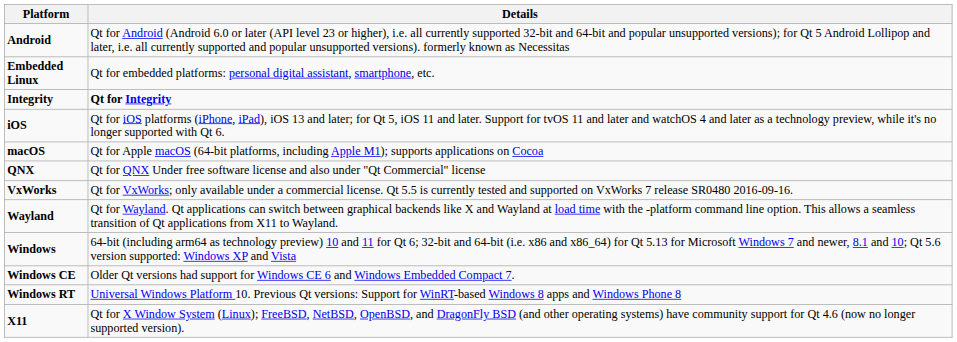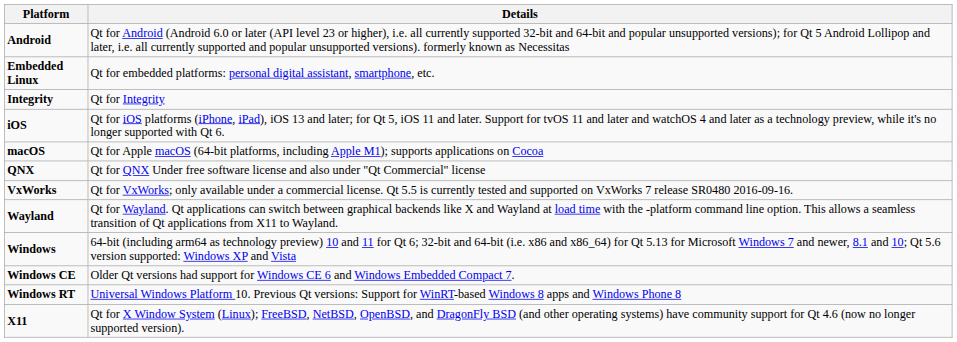Integrity | Details: bold -> normal
